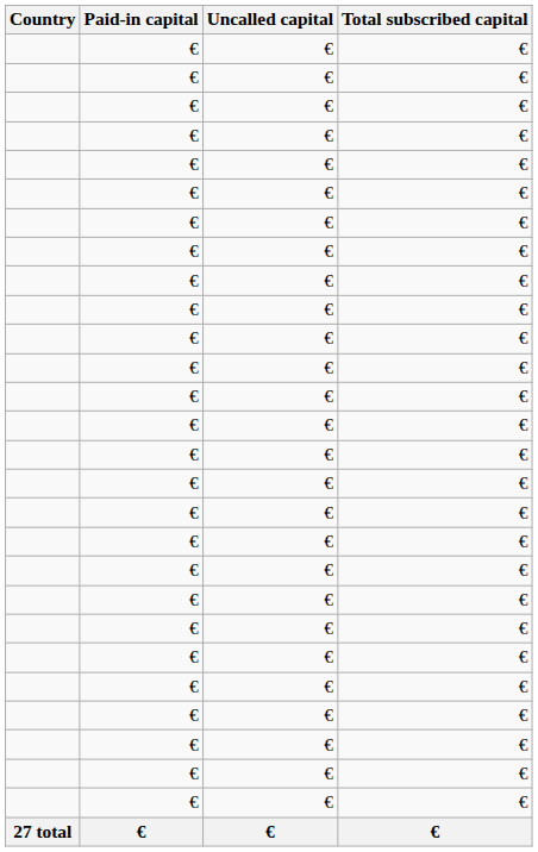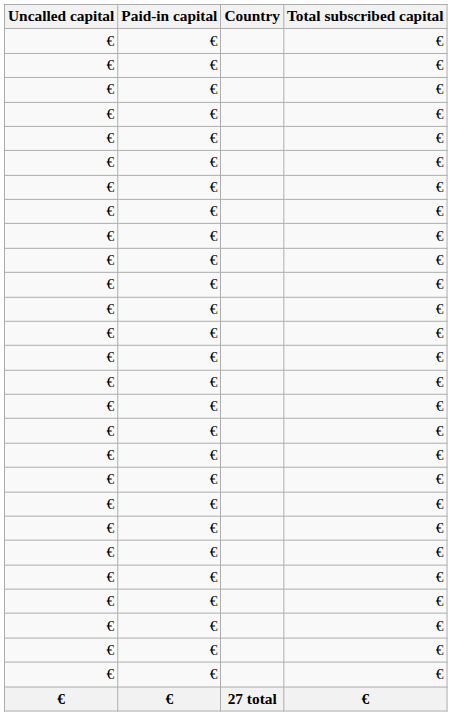columns swapped: Country <-> Uncalled capital
